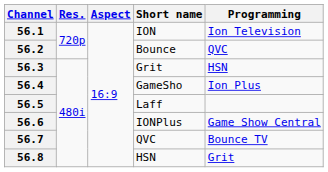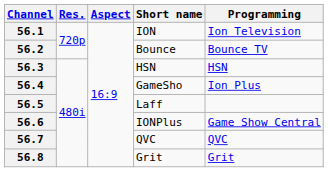56.2 | Programming: QVC -> Bounce TV
56.3 | Short name: Grit -> HSN
56.7 | Programming: Bounce TV -> QVC
56.8 | Short name: HSN -> Grit
